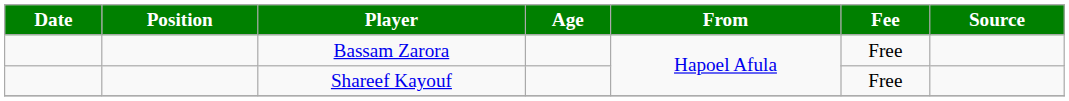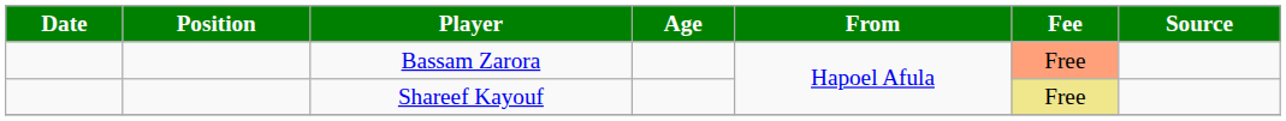Bassam Zarora | Fee: no background -> lightsalmon background
Shareef Kayouf | Fee: no background -> khaki background
